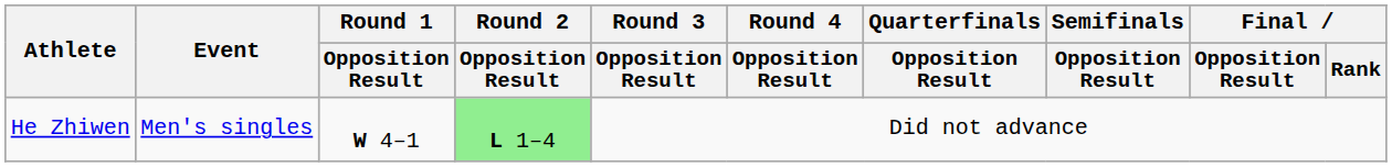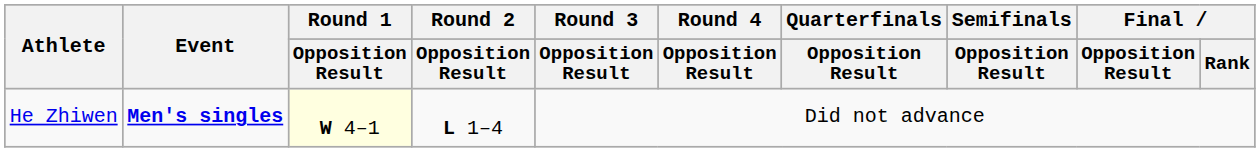He Zhiwen | Event: normal -> bold
He Zhiwen | Round 1 / Opposition Result: no background -> lightyellow background
He Zhiwen | Round 2 / Opposition Result: lightgreen background -> no background
